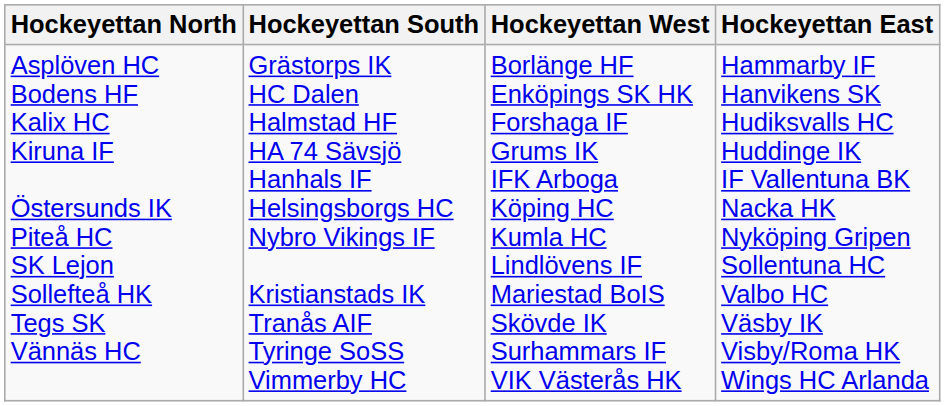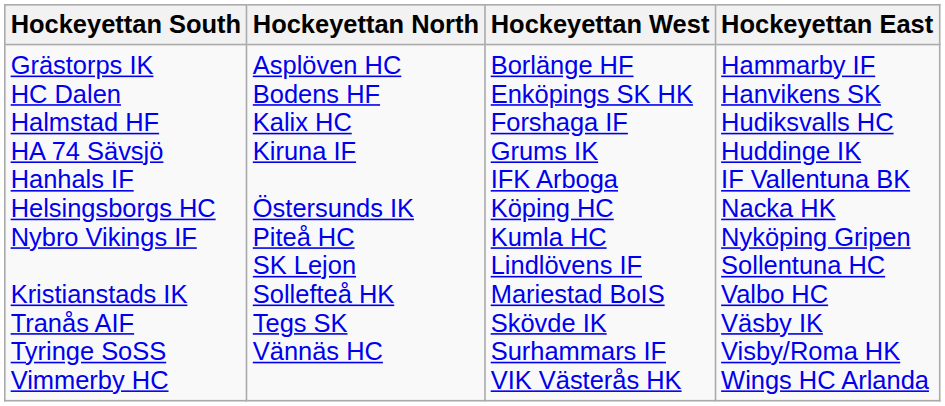columns swapped: Hockeyettan North <-> Hockeyettan South
